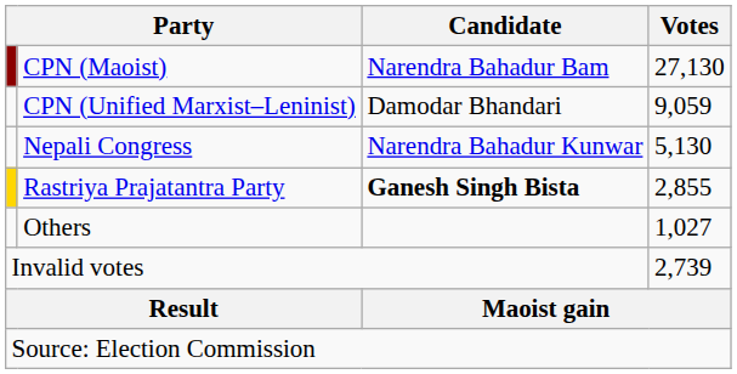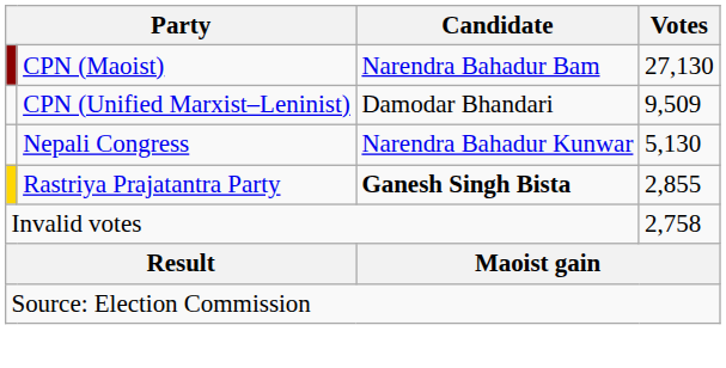CPN (Unified Marxist–Leninist) | Votes: 9,059 -> 9,509
- row: Others | 1,027
Invalid votes | Votes: 2,739 -> 2,758
